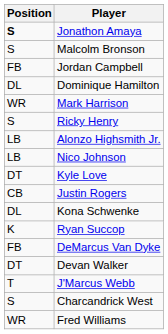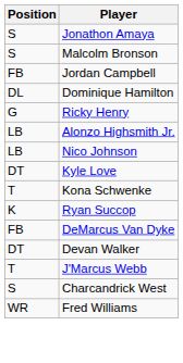Jonathon Amaya | Position: bold -> normal
- row: WR | Mark Harrison
Ricky Henry | Position: S -> G
- row: CB | Justin Rogers
Kona Schwenke | Position: DL -> T
